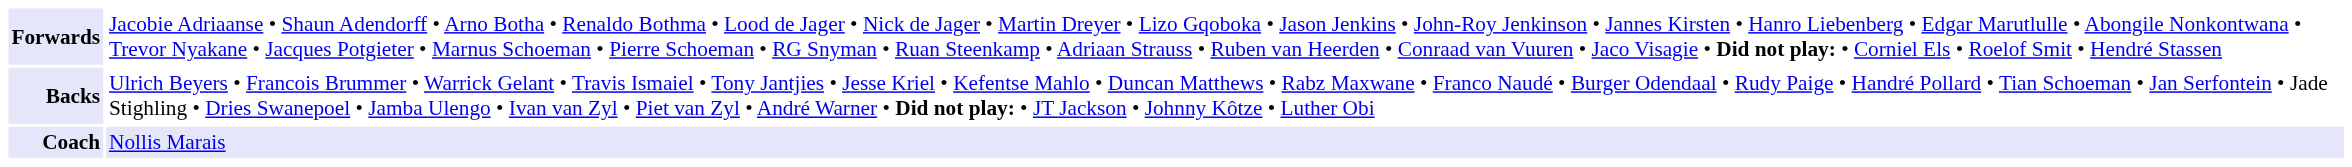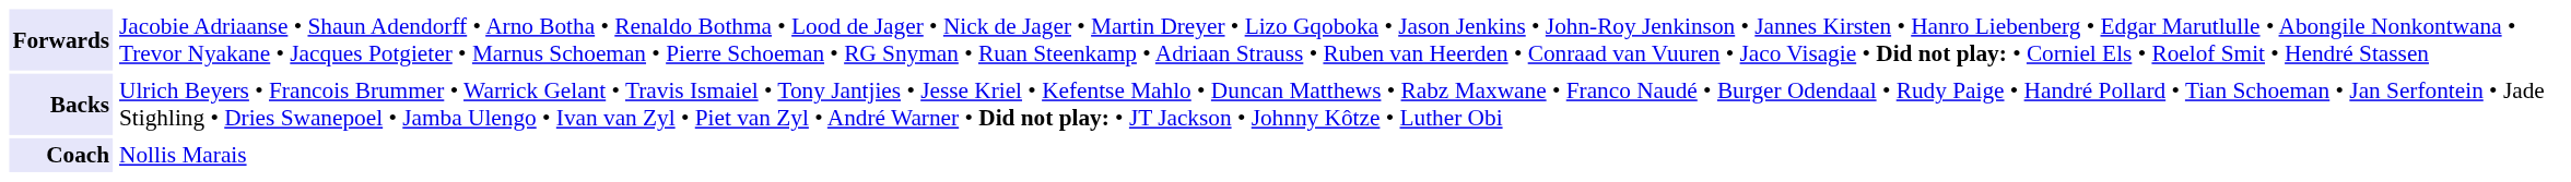Coach | column 2: lavender background -> no background
